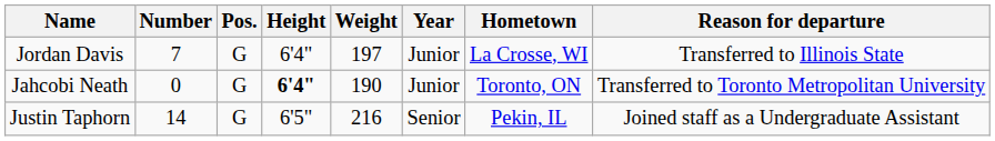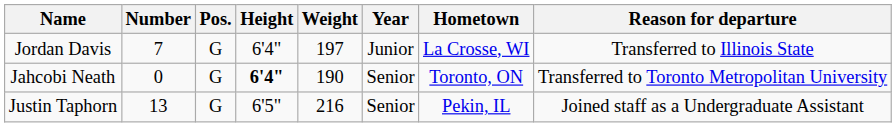Jahcobi Neath | Year: Junior -> Senior
Justin Taphorn | Number: 14 -> 13
